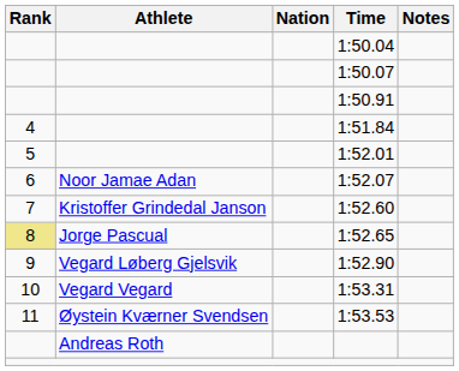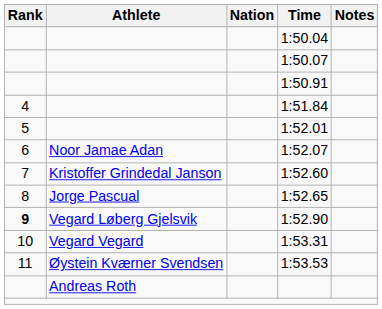1:52.65 | Rank: khaki background -> no background
1:52.90 | Rank: normal -> bold
